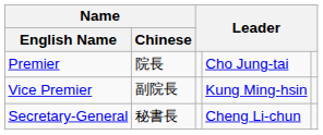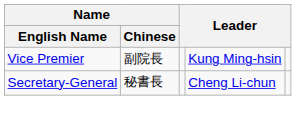- row: Premier | 院長 | Cho Jung-tai
